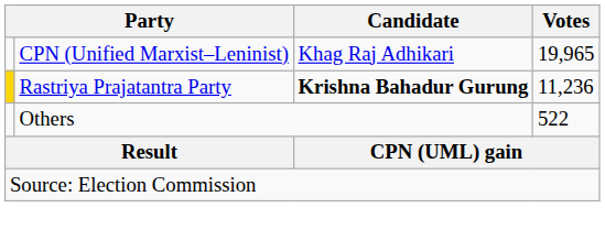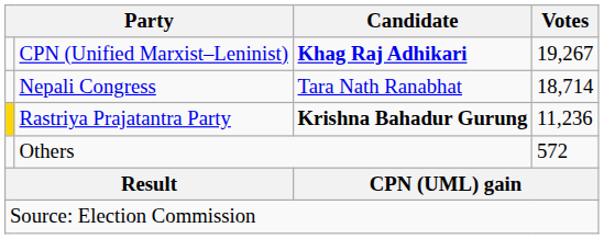CPN (Unified Marxist–Leninist) | Candidate: normal -> bold
CPN (Unified Marxist–Leninist) | Votes: 19,965 -> 19,267
+ row: Nepali Congress | Tara Nath Ranabhat | 18,714
Others | Votes: 522 -> 572
